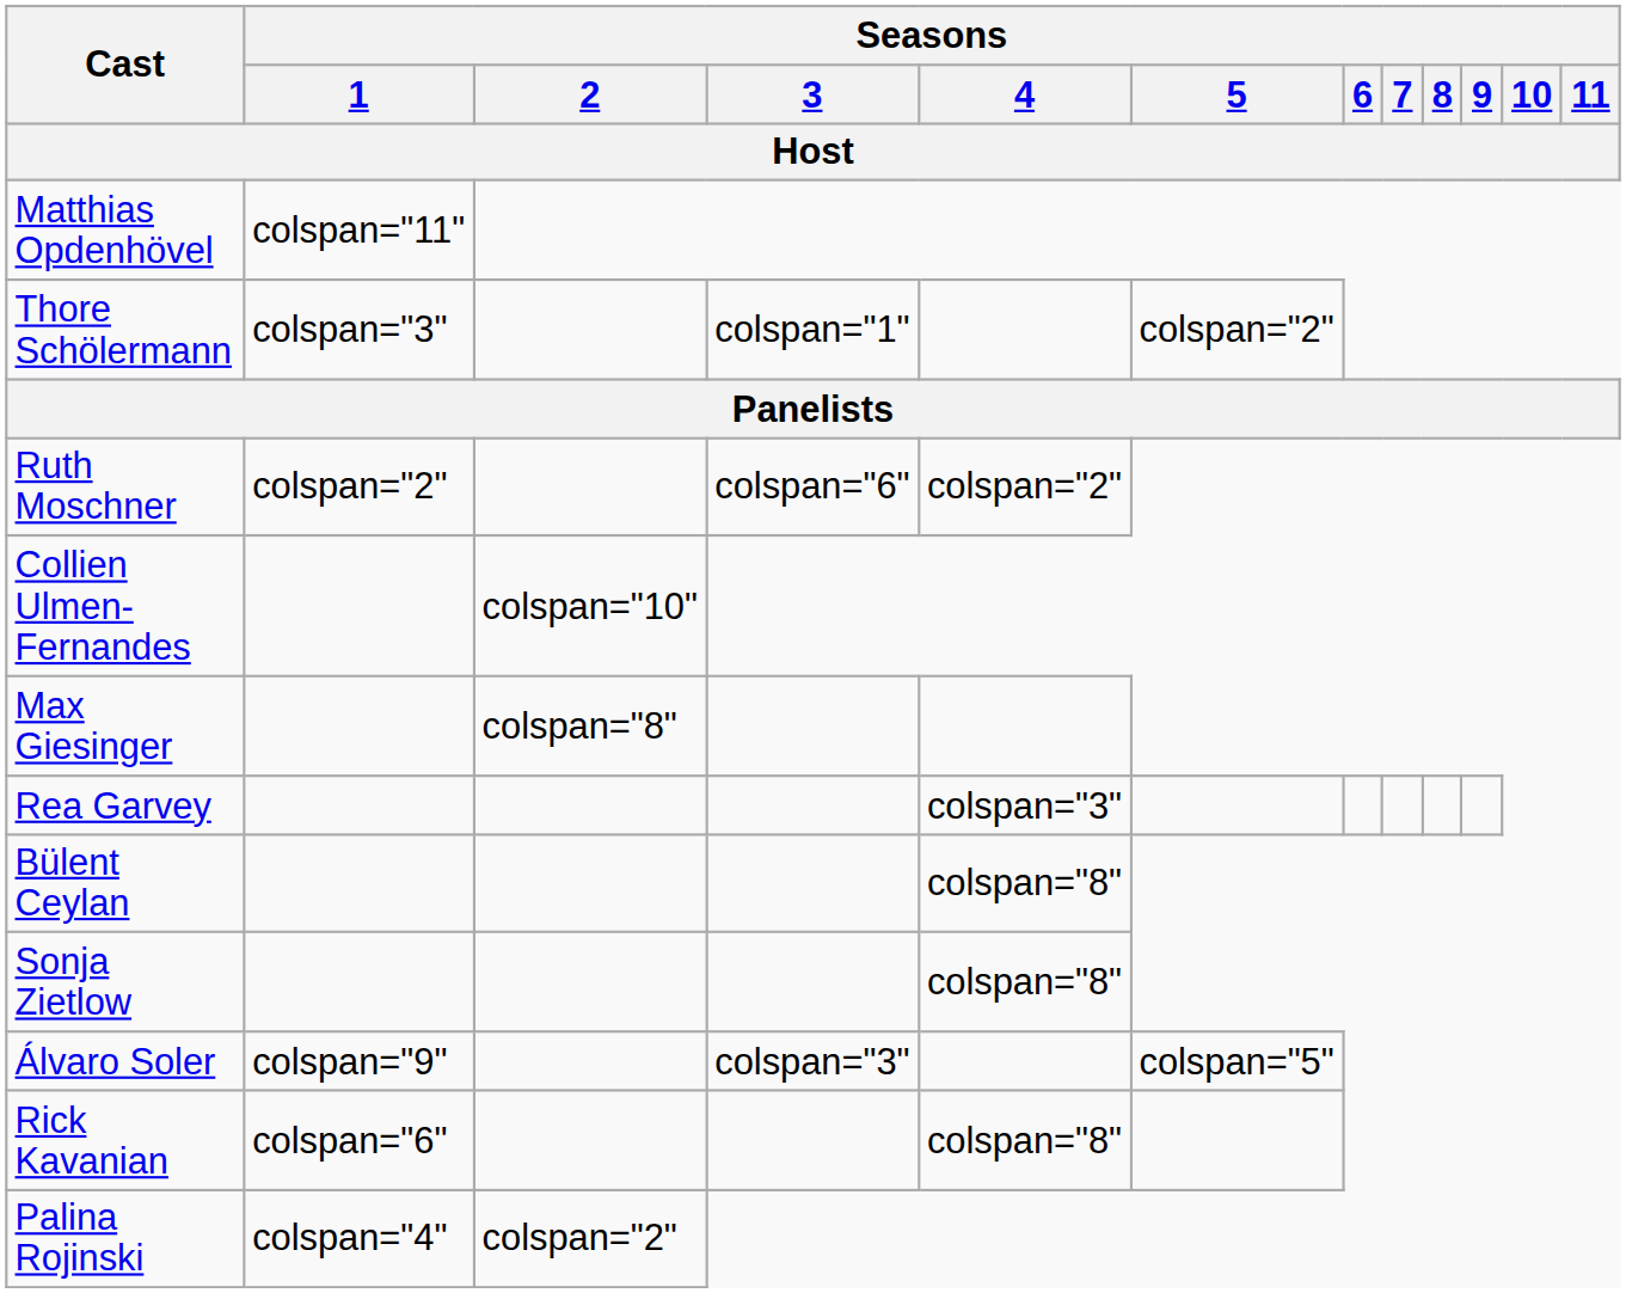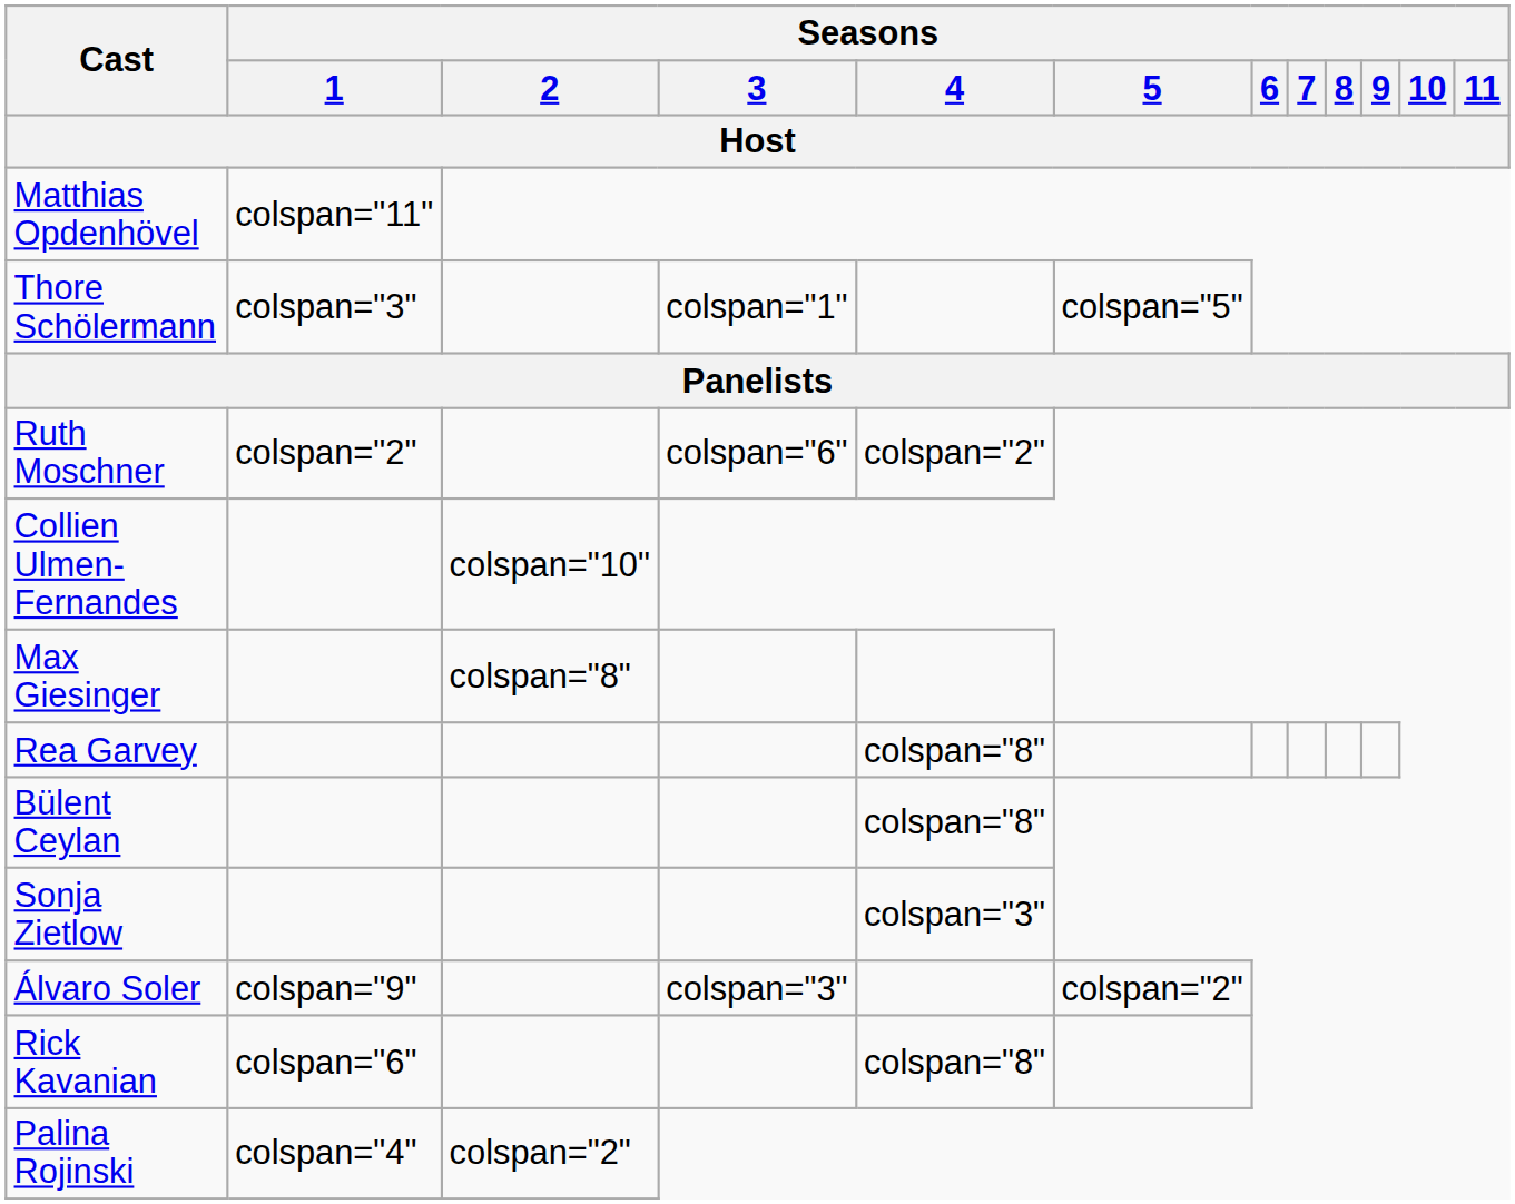Thore Schölermann | Seasons / 5: colspan="2" -> colspan="5"
Rea Garvey | Seasons / 4: colspan="3" -> colspan="8"
Sonja Zietlow | Seasons / 4: colspan="8" -> colspan="3"
Álvaro Soler | Seasons / 5: colspan="5" -> colspan="2"
